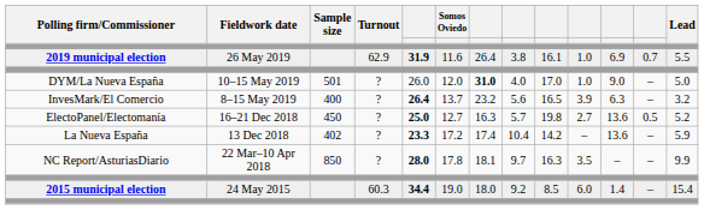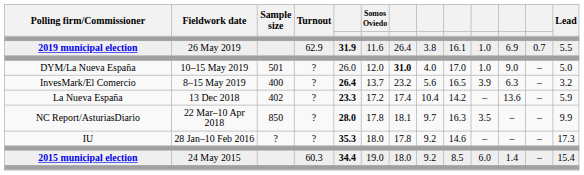- row: ElectoPanel/Electomanía | 16–21 Dec 2018 | 450 | ? | 25.0 | 12.7 | 16.3 | 5.7 | 19.8 | 2.7 | 13.6 | 0.5 | 5.2
+ row: IU | 28 Jan–10 Feb 2016 | ? | ? | 35.3 | 18.0 | 17.8 | 9.2 | 14.6 | – | – | – | 17.3
